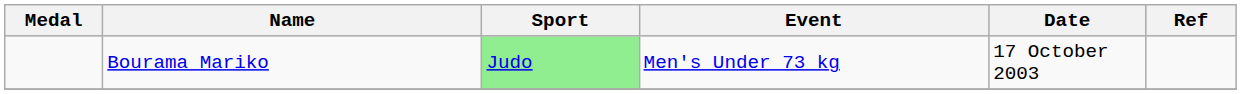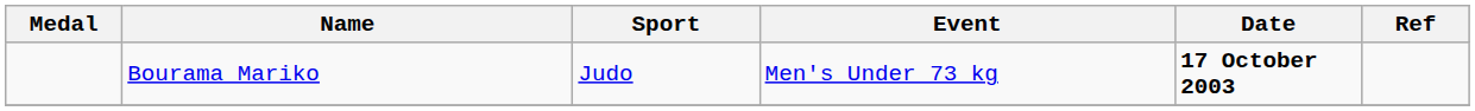Bourama Mariko | Sport: lightgreen background -> no background
Bourama Mariko | Date: normal -> bold
